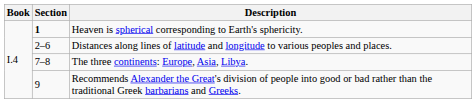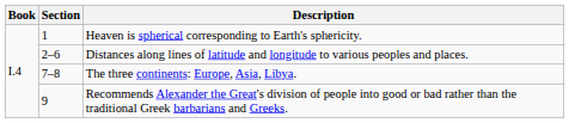Heaven is spherical corresponding to Earth's sphericity. | Section: bold -> normal
